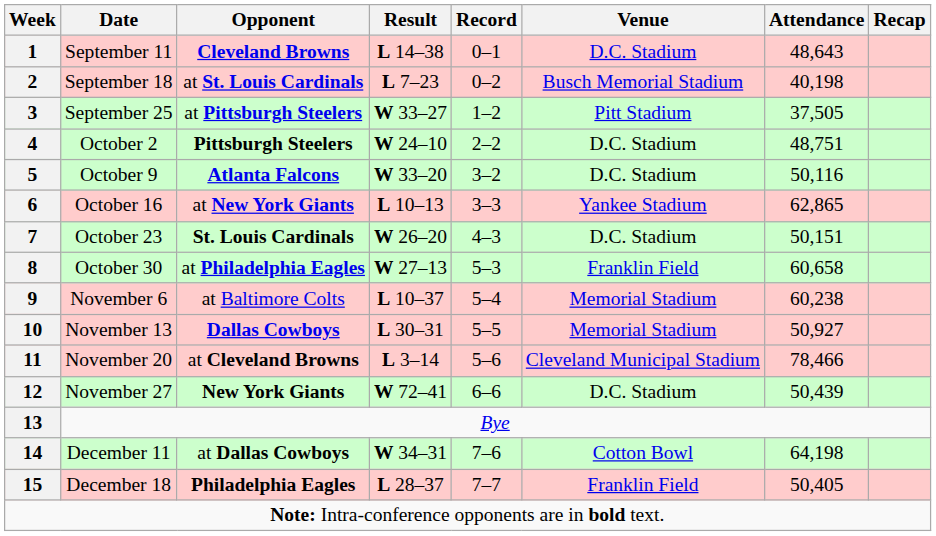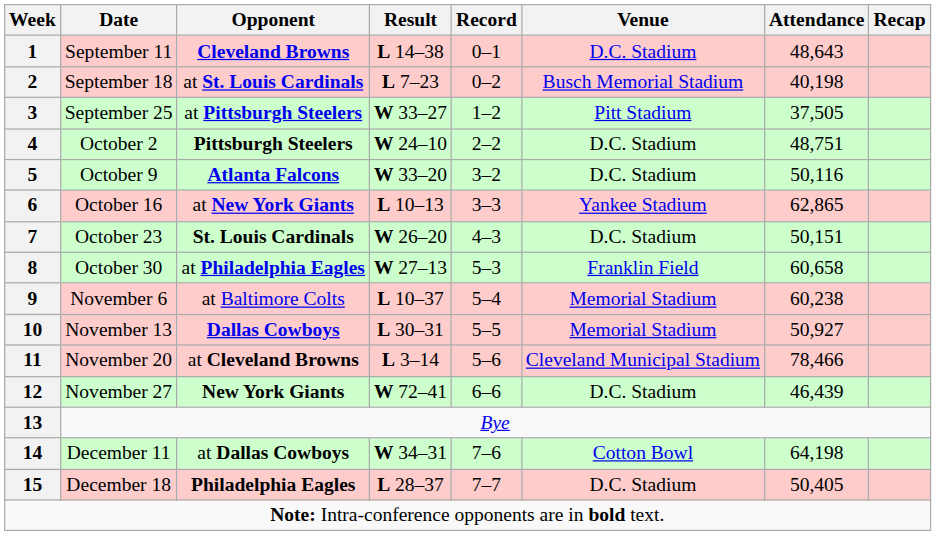12 | Attendance: 50,439 -> 46,439
15 | Venue: Franklin Field -> D.C. Stadium
